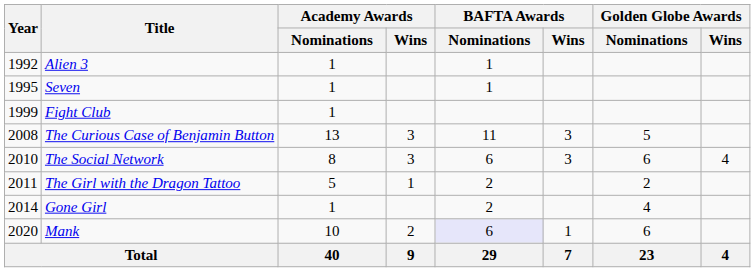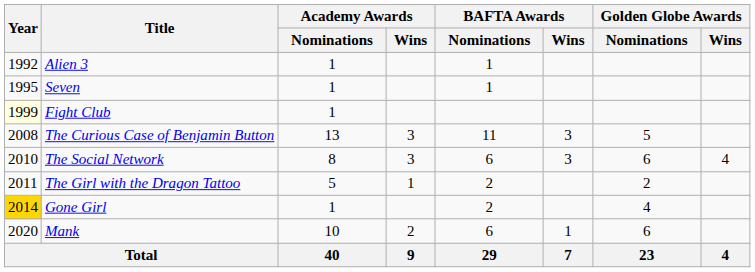Fight Club | Year: no background -> lightyellow background
Gone Girl | Year: no background -> gold background
Mank | BAFTA Awards / Nominations: lavender background -> no background
